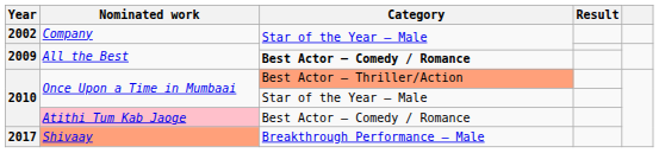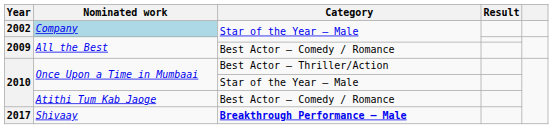Company | Nominated work: no background -> lightblue background
All the Best / Best Actor – Comedy / Romance | Category: bold -> normal
Once Upon a Time in Mumbaai / Best Actor – Thriller/Action | Category: lightsalmon background -> no background
Atithi Tum Kab Jaoge | Nominated work: pink background -> no background
Shivaay | Nominated work: lightsalmon background -> no background
Shivaay | Category: normal -> bold
